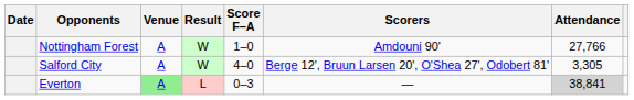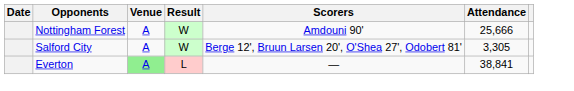- column: Score F–A | 1–0 | 4–0 | 0–3
Nottingham Forest | Attendance: 27,766 -> 25,666
Everton | Attendance: lightgrey background -> no background
